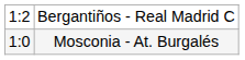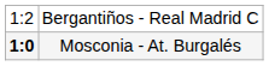Mosconia - At. Burgalés | column 1: normal -> bold
